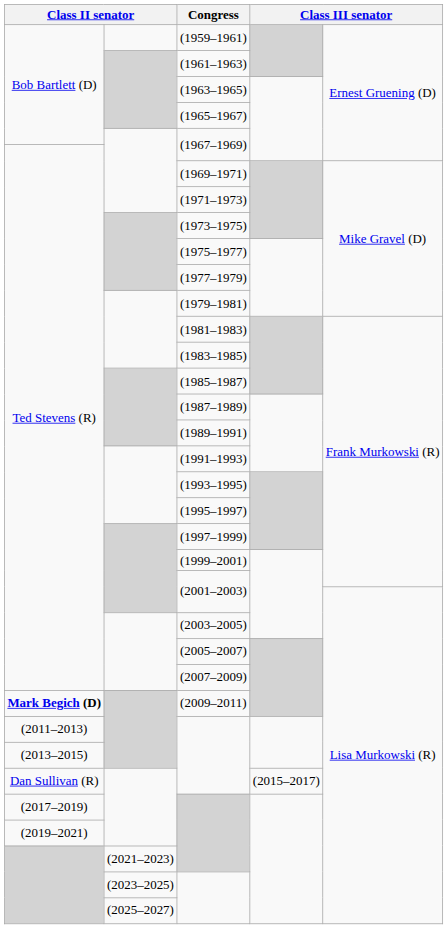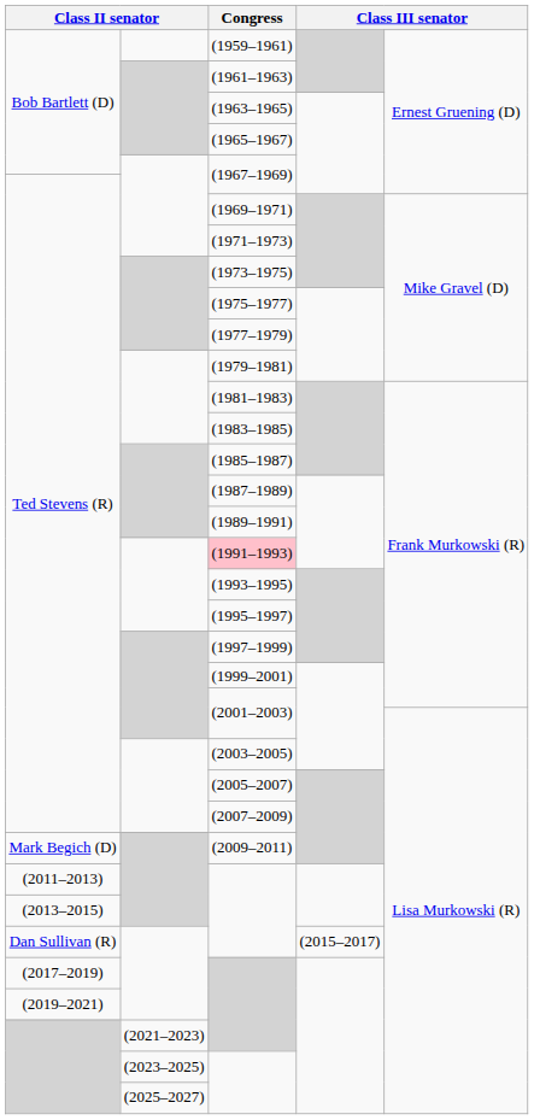(1991–1993) | Congress: no background -> pink background
(2009–2011) | column 1: bold -> normal
